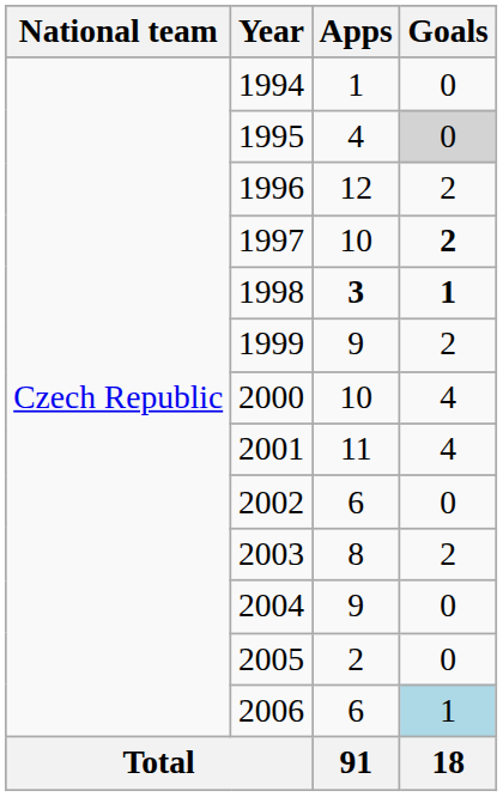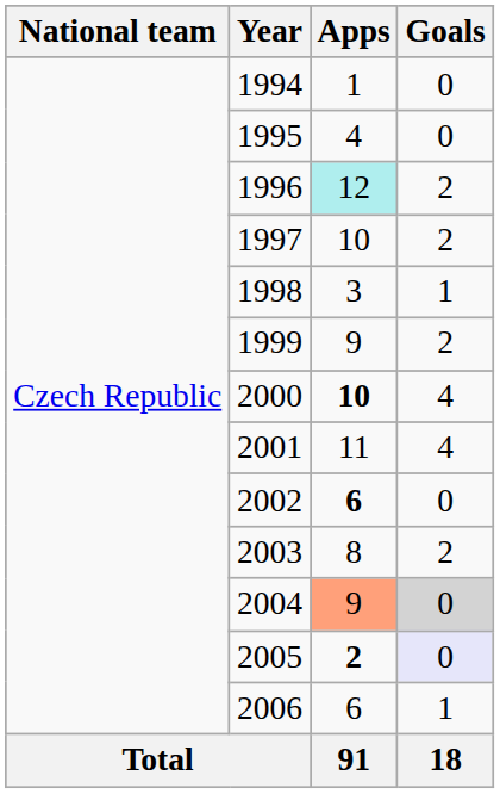1995 | Goals: lightgrey background -> no background
1996 | Apps: no background -> paleturquoise background
1997 | Goals: bold -> normal
1998 | Apps: bold -> normal
1998 | Goals: bold -> normal
2000 | Apps: normal -> bold
2002 | Apps: normal -> bold
2004 | Apps: no background -> lightsalmon background
2004 | Goals: no background -> lightgrey background
2005 | Apps: normal -> bold
2005 | Goals: no background -> lavender background
2006 | Goals: lightblue background -> no background
